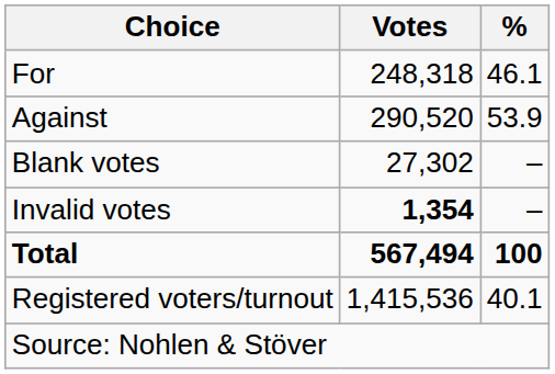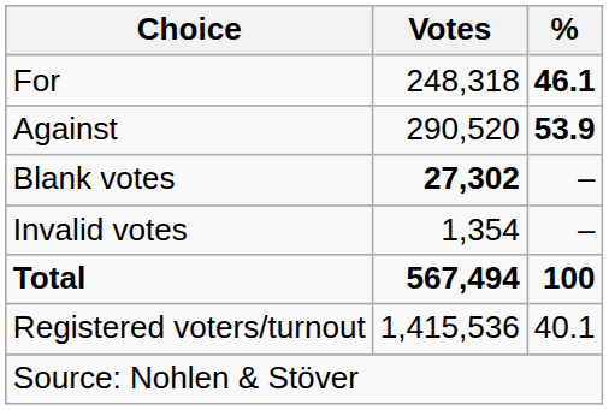For | %: normal -> bold
Against | %: normal -> bold
Blank votes | Votes: normal -> bold
Invalid votes | Votes: bold -> normal
